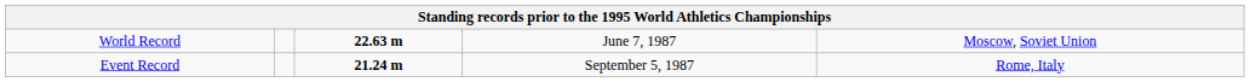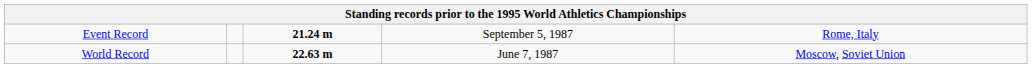rows swapped: World Record <-> Event Record
